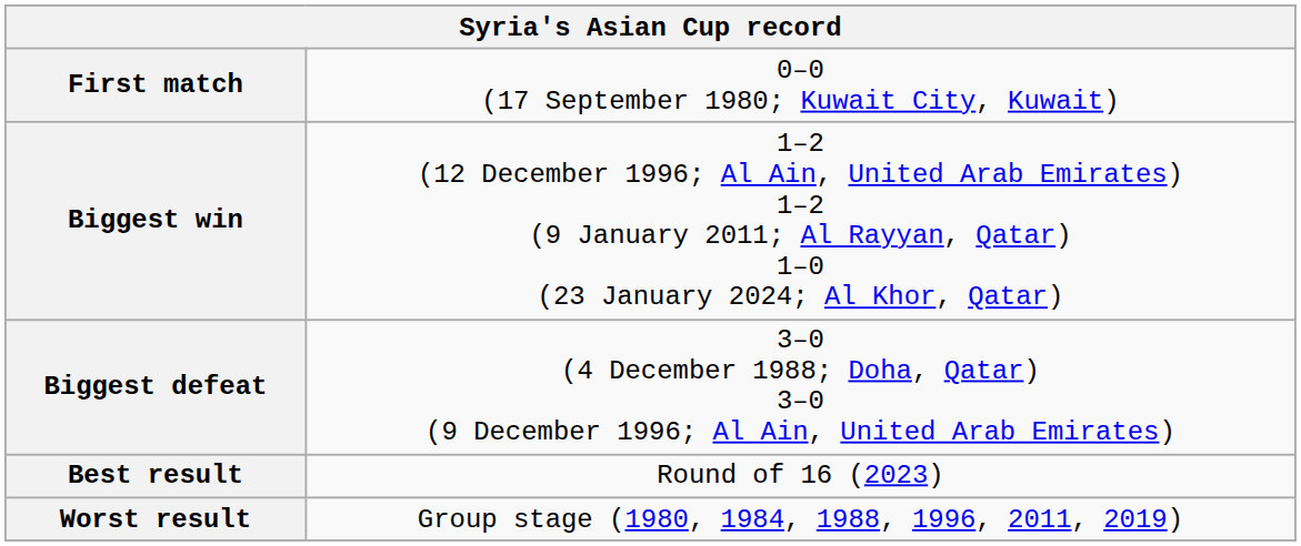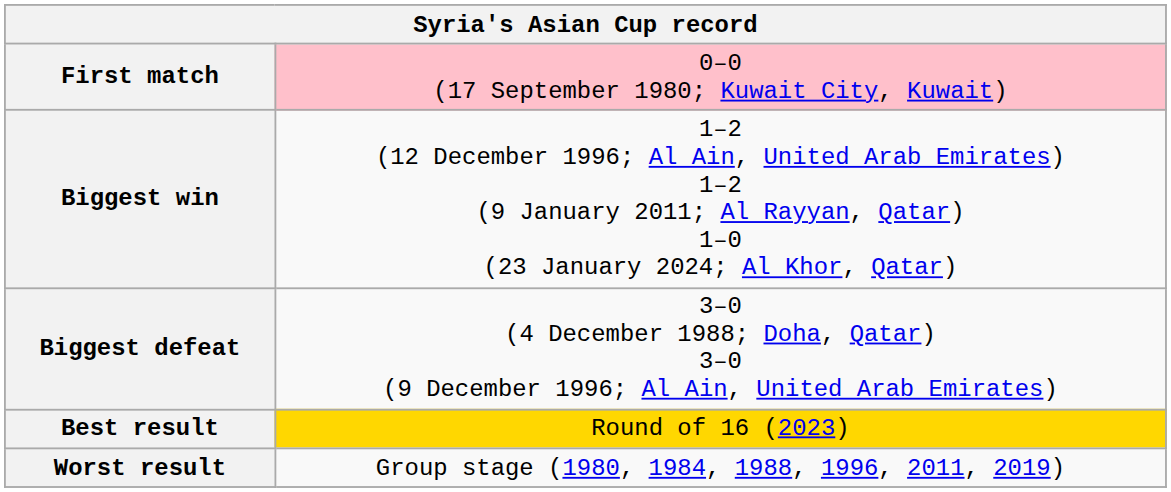First match | column 2: no background -> pink background
Best result | column 2: no background -> gold background
